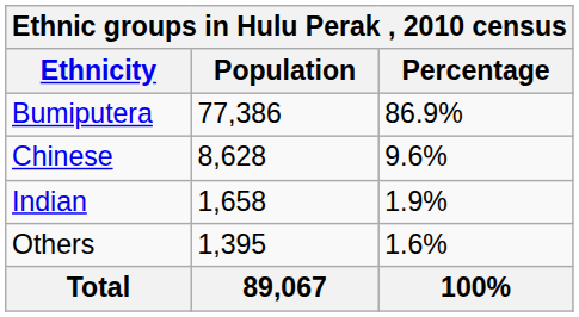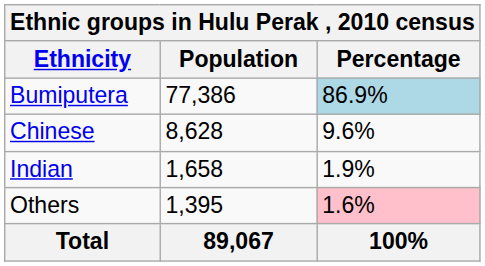Bumiputera | Percentage: no background -> lightblue background
Others | Percentage: no background -> pink background
